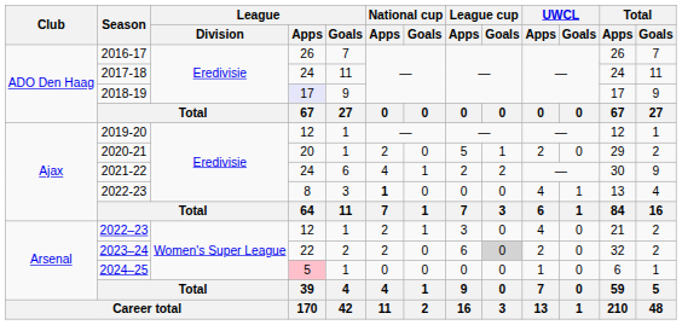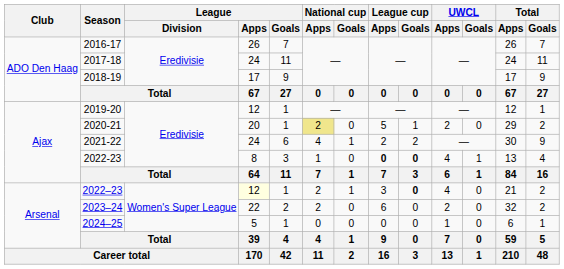2018-19 | League / Apps: lavender background -> no background
2020-21 | National cup / Apps: no background -> khaki background
2022-23 | National cup / Apps: bold -> normal
2022-23 | League cup / Apps: normal -> bold
2022-23 | League cup / Goals: normal -> bold
2022–23 | League / Apps: no background -> lightyellow background
2022–23 | League cup / Goals: normal -> bold
2023–24 | League cup / Goals: lightgrey background -> no background
2024–25 | League / Apps: pink background -> no background
